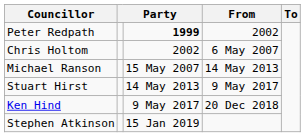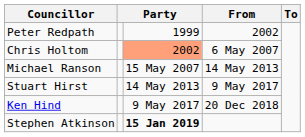Peter Redpath | column 3: bold -> normal
Chris Holtom | column 3: no background -> lightsalmon background
Stephen Atkinson | column 3: normal -> bold
